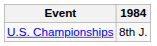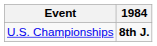U.S. Championships | 1984: normal -> bold
